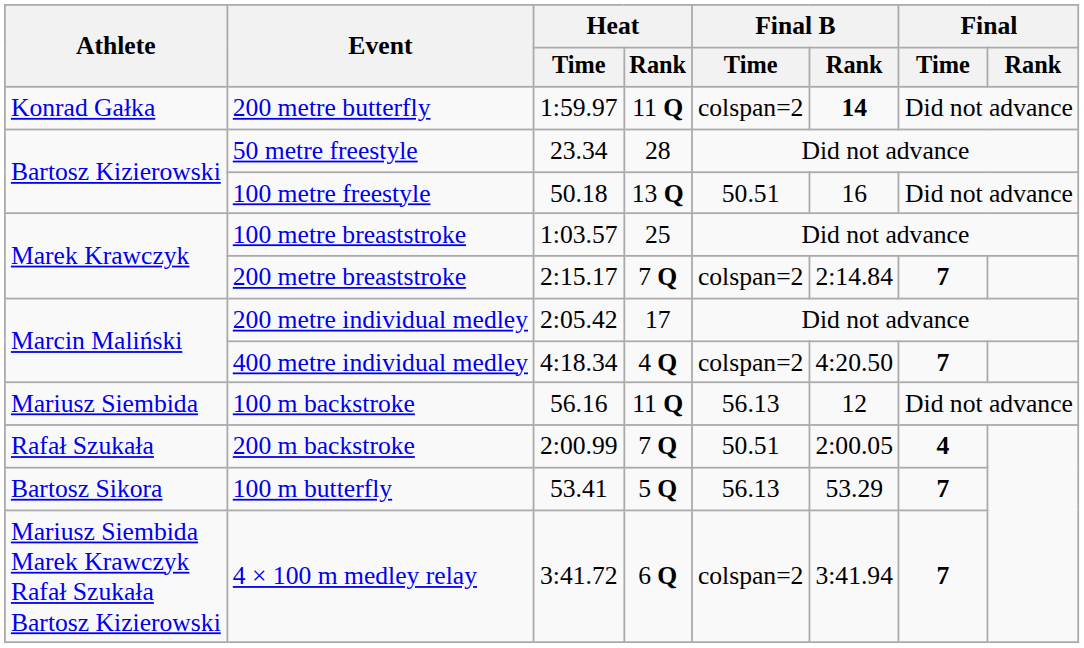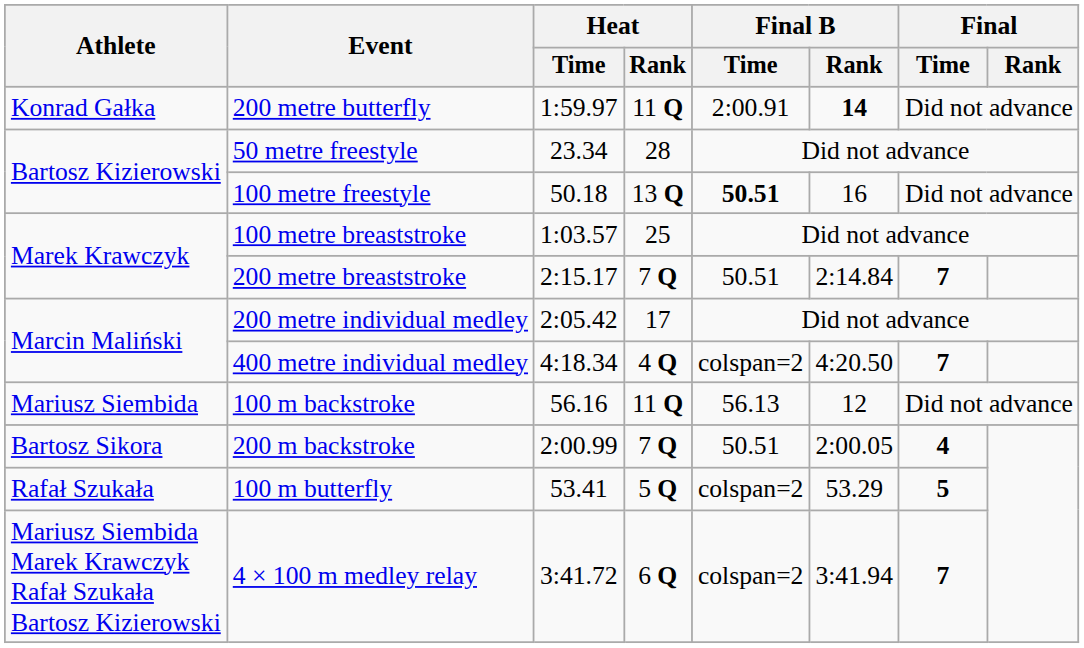200 metre butterfly | Final B / Time: colspan=2 -> 2:00.91
100 metre freestyle | Final B / Time: normal -> bold
200 metre breaststroke | Final B / Time: colspan=2 -> 50.51
200 m backstroke | Athlete: Rafał Szukała -> Bartosz Sikora
100 m butterfly | Athlete: Bartosz Sikora -> Rafał Szukała
100 m butterfly | Final B / Time: 56.13 -> colspan=2
100 m butterfly | Final / Time: 7 -> 5
